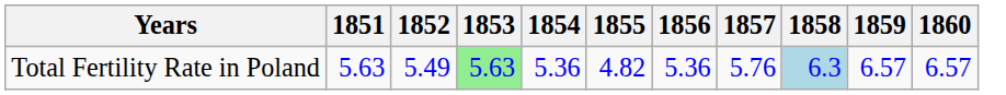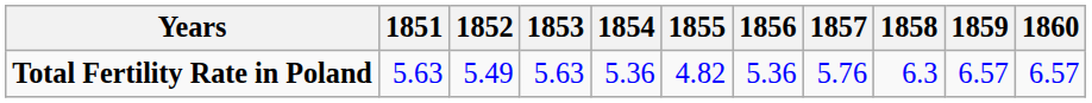row 2 | Years: normal -> bold
row 2 | 1853: lightgreen background -> no background
row 2 | 1858: lightblue background -> no background
